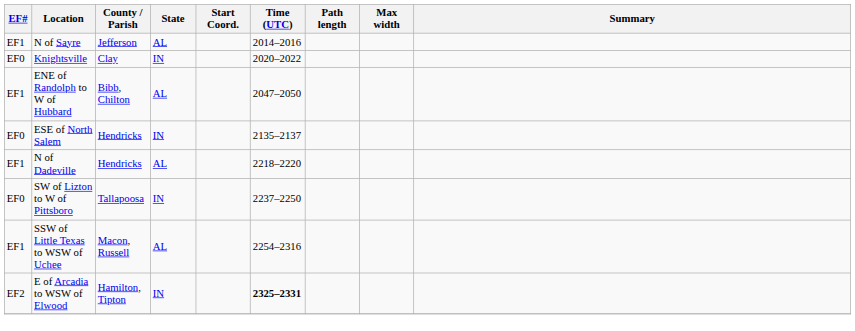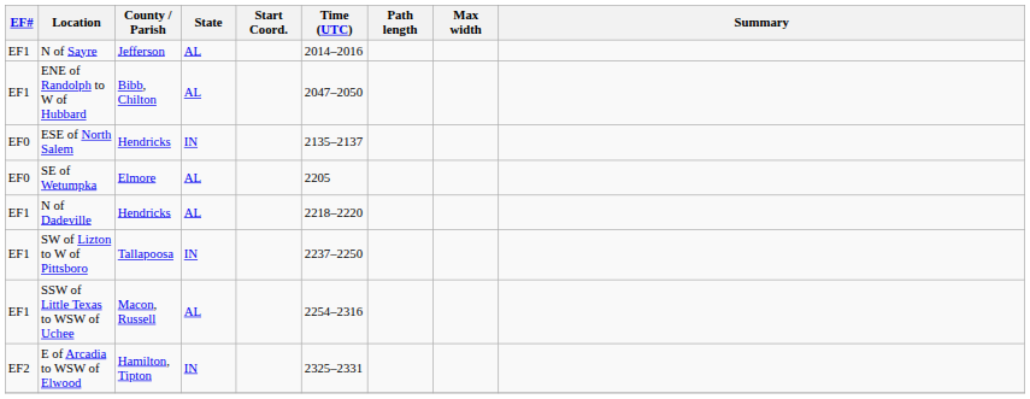- row: EF0 | Knightsville | Clay | IN | 2020–2022
+ row: EF0 | SE of Wetumpka | Elmore | AL | 2205
SW of Lizton to W of Pittsboro | EF#: EF0 -> EF1
E of Arcadia to WSW of Elwood | Time (UTC): bold -> normal
